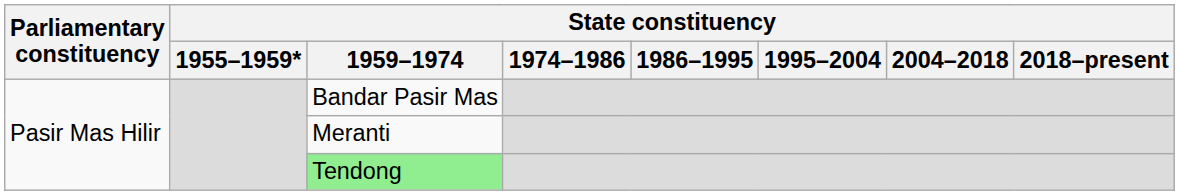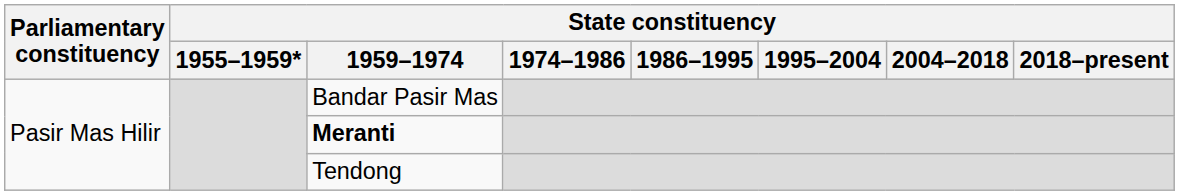Meranti | State constituency / 1959–1974: normal -> bold
Tendong | State constituency / 1959–1974: lightgreen background -> no background
